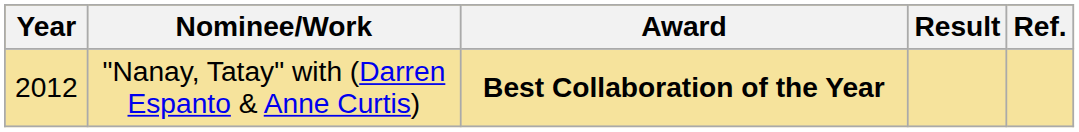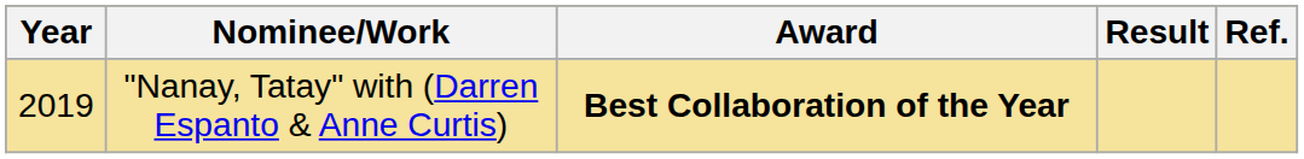"Nanay, Tatay" with (Darren Espanto & Anne Curtis) | Year: 2012 -> 2019
